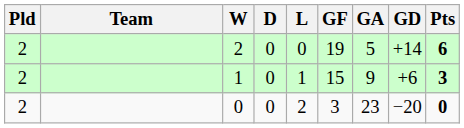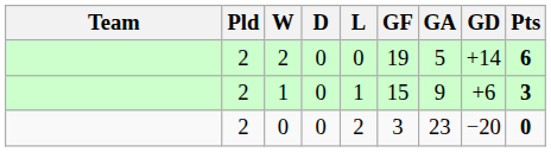columns swapped: Team <-> Pld
